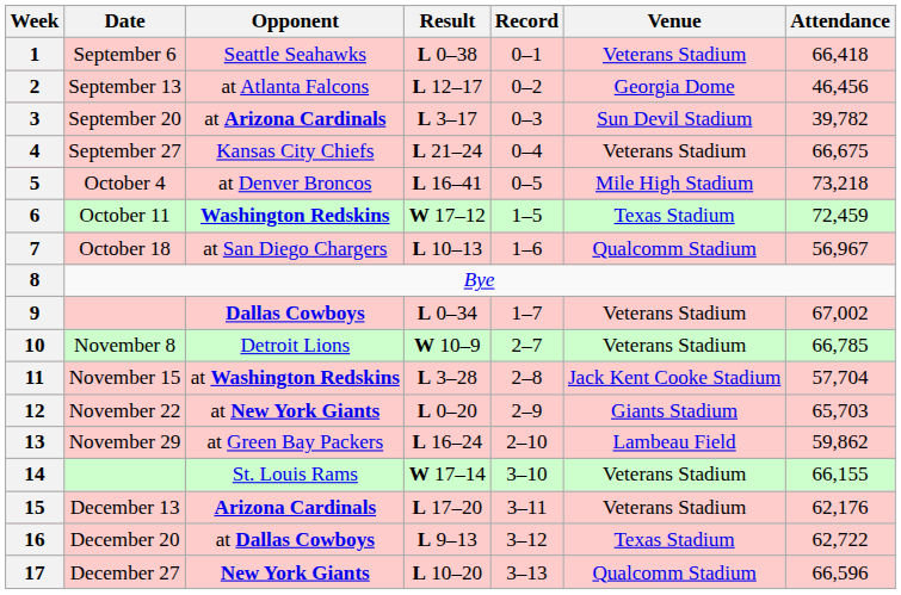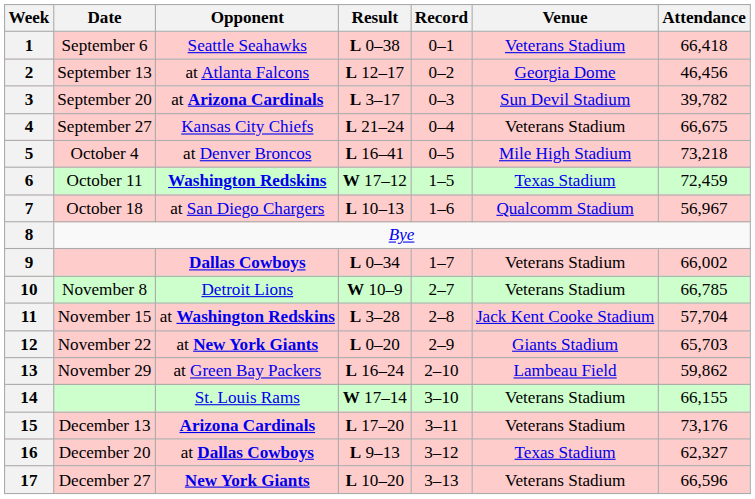9 | Attendance: 67,002 -> 66,002
15 | Attendance: 62,176 -> 73,176
16 | Attendance: 62,722 -> 62,327
17 | Venue: Qualcomm Stadium -> Veterans Stadium
